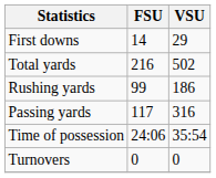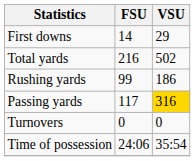Passing yards | VSU: no background -> gold background
rows swapped: Turnovers <-> Time of possession
